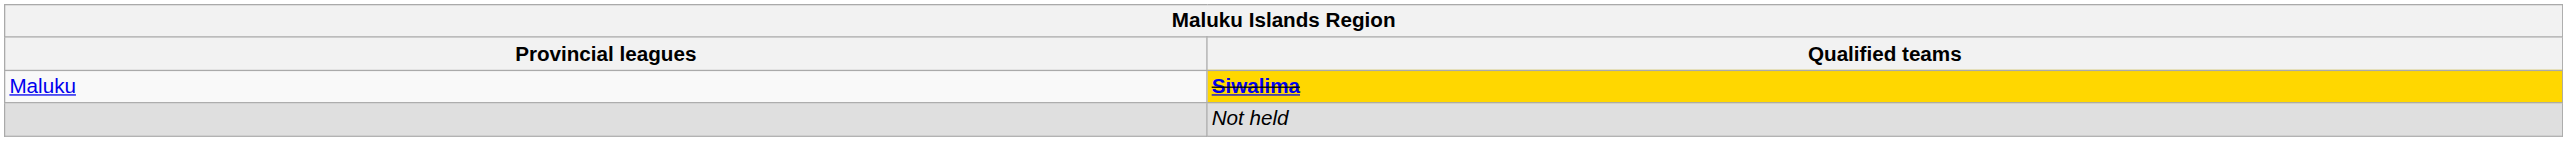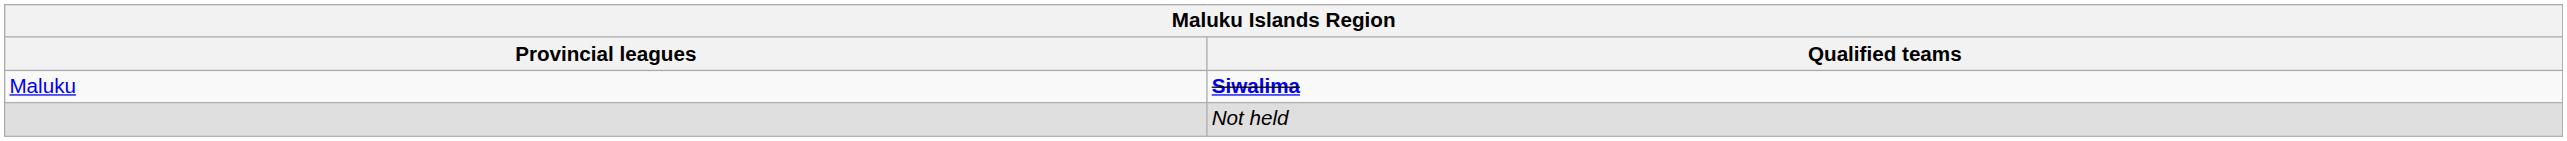Maluku | Qualified teams: gold background -> no background
